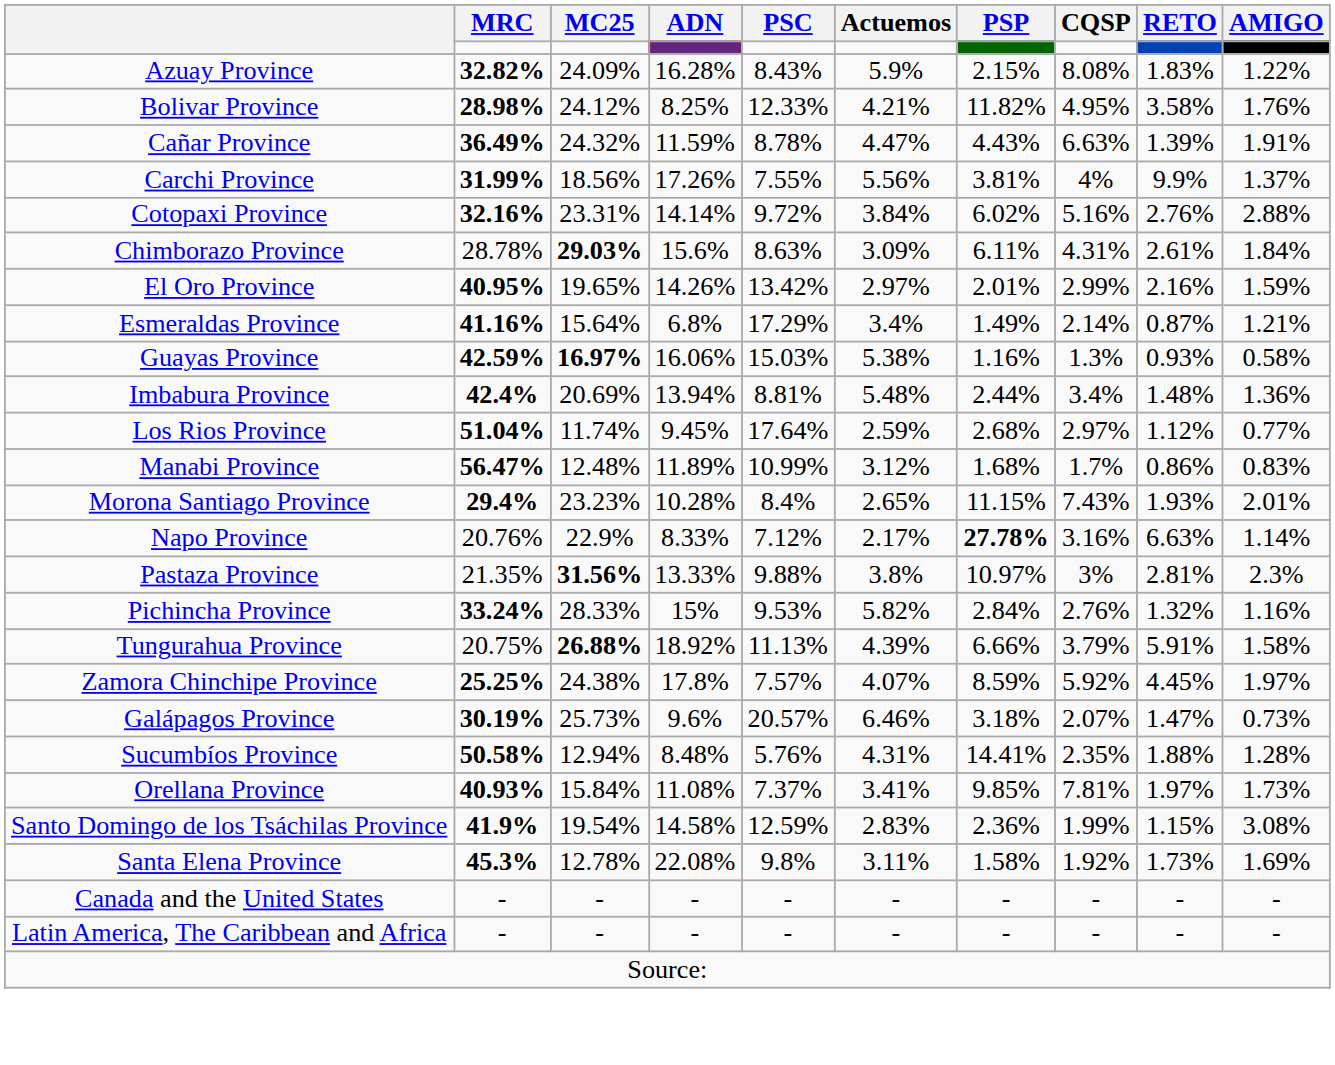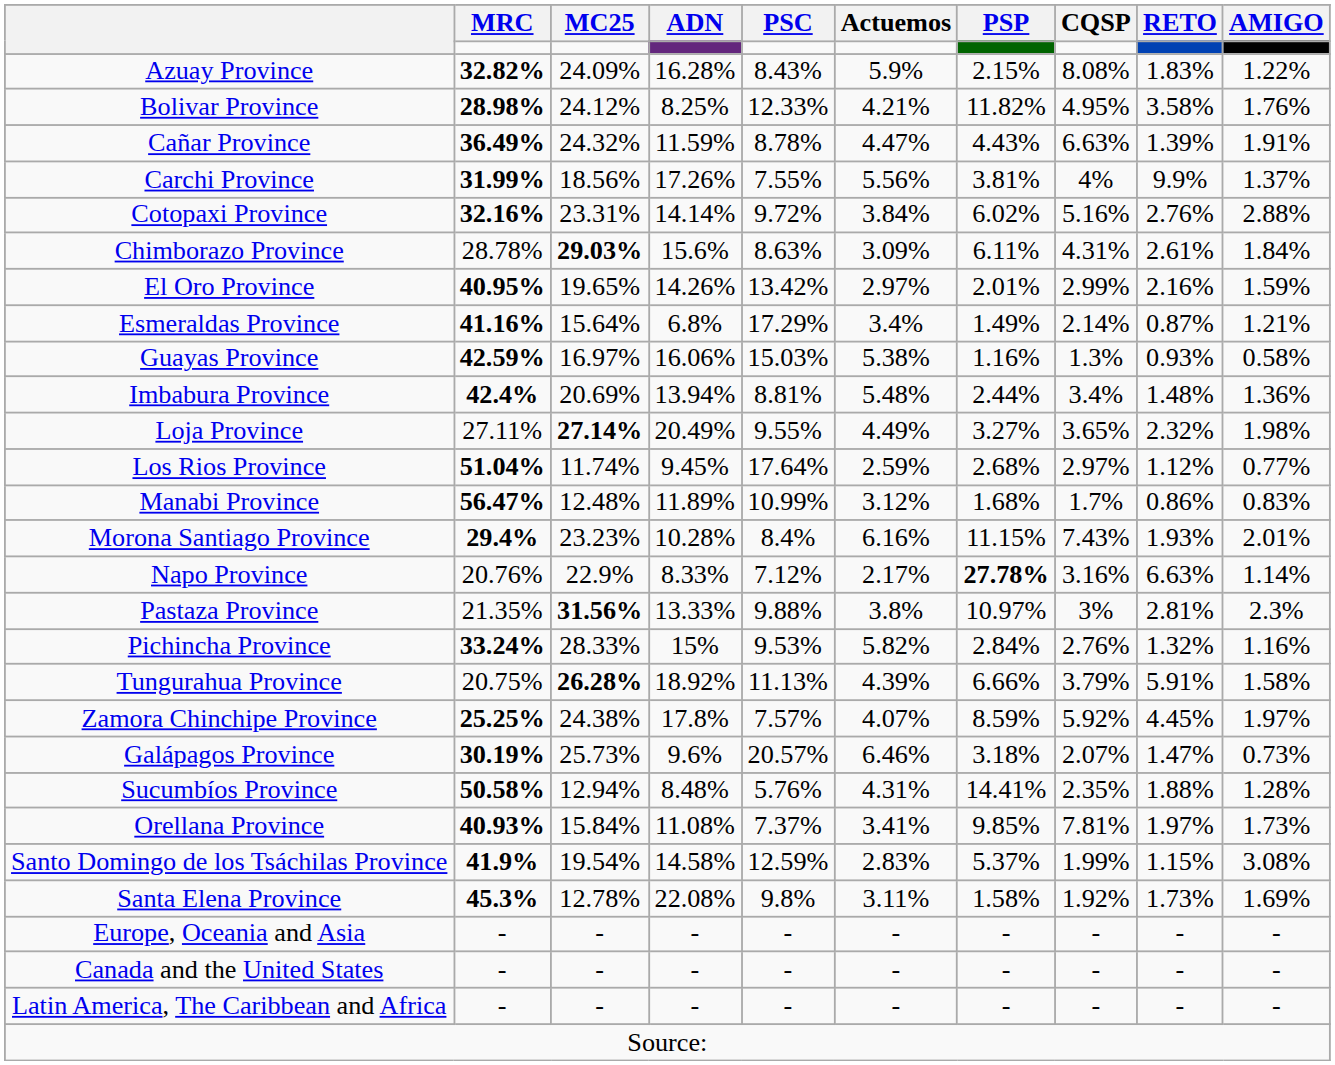Guayas Province | MC25: bold -> normal
+ row: Loja Province | 27.11% | 27.14% | 20.49% | 9.55% | 4.49% | 3.27% | 3.65% | 2.32% | 1.98%
Morona Santiago Province | Actuemos: 2.65% -> 6.16%
Tungurahua Province | MC25: 26.88% -> 26.28%
Santo Domingo de los Tsáchilas Province | PSP: 2.36% -> 5.37%
+ row: Europe, Oceania and Asia | - | - | - | - | - | - | - | - | -
